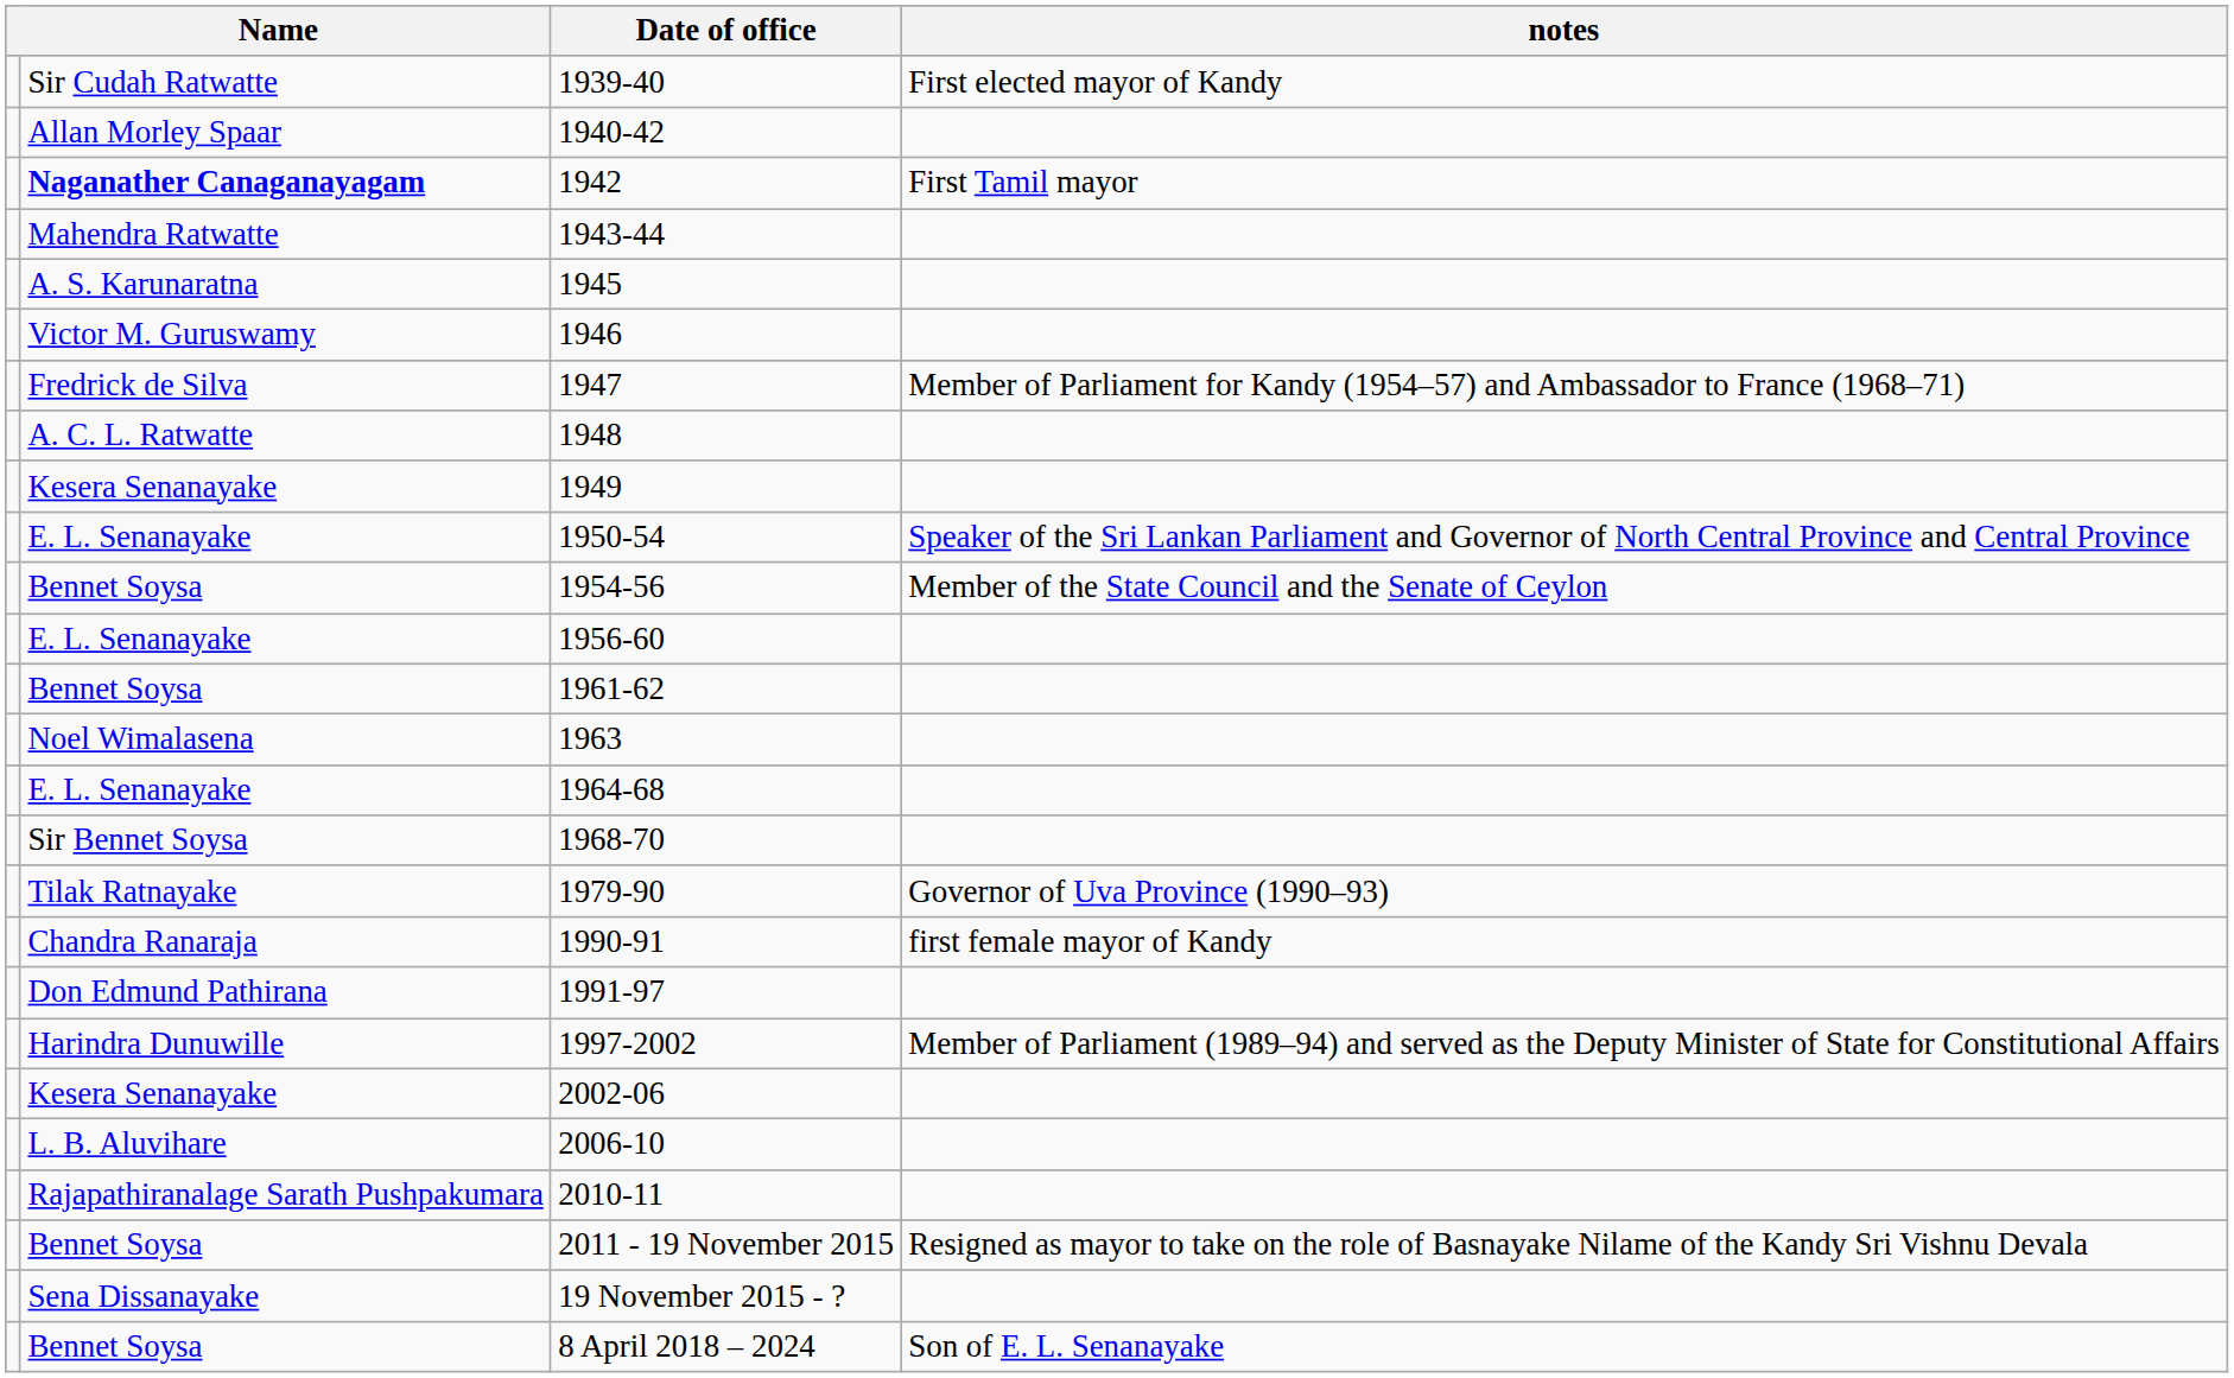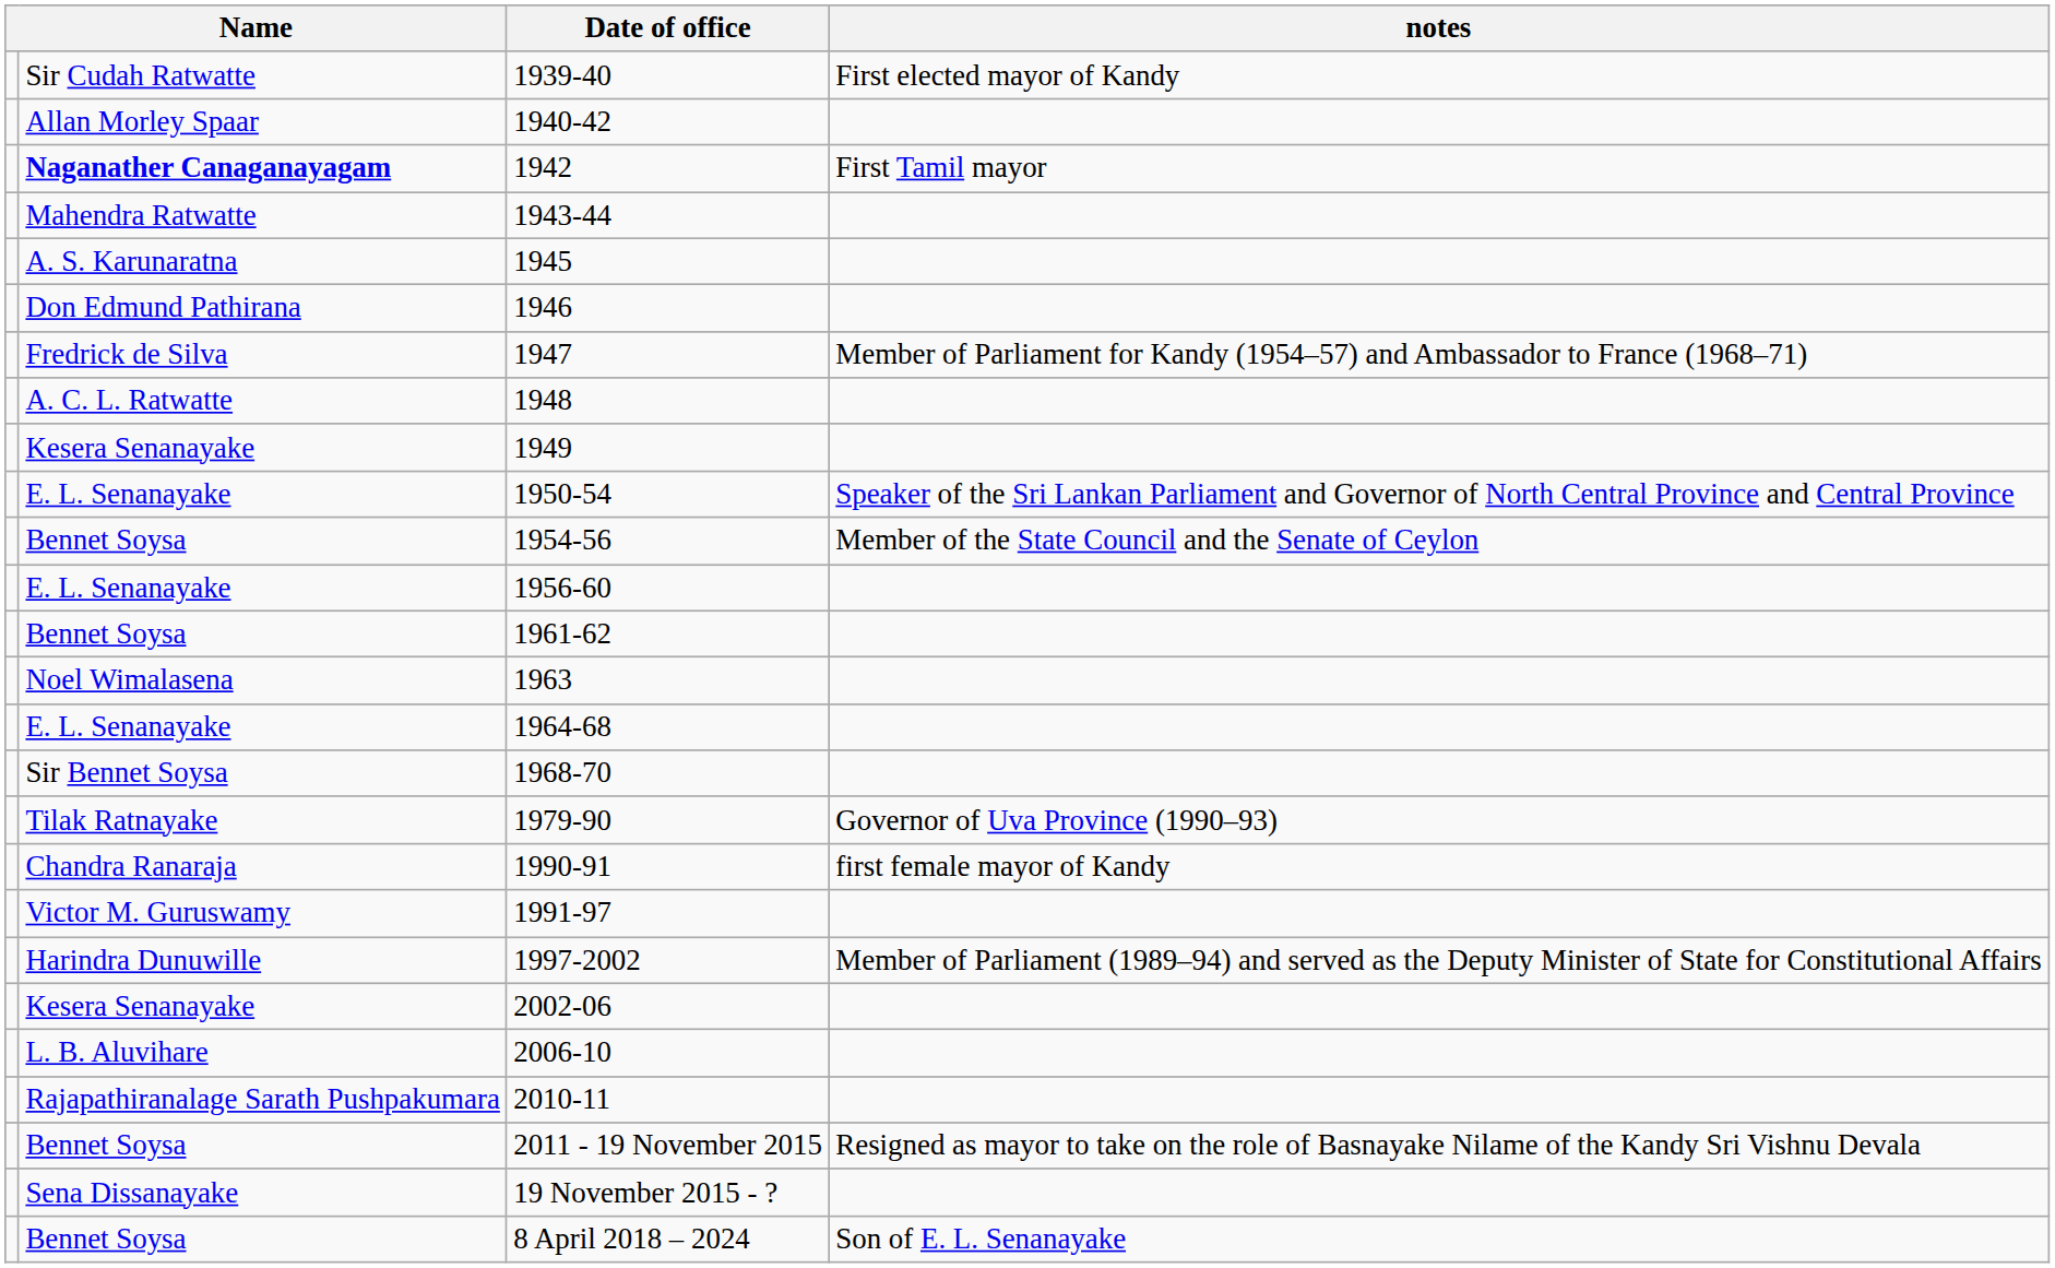1946 | column 2: Victor M. Guruswamy -> Don Edmund Pathirana
1991-97 | column 2: Don Edmund Pathirana -> Victor M. Guruswamy
